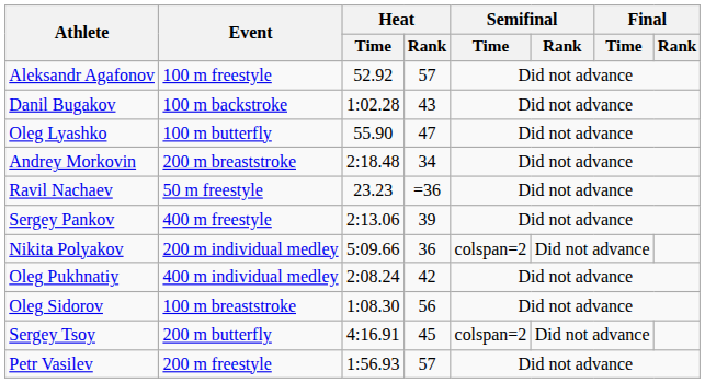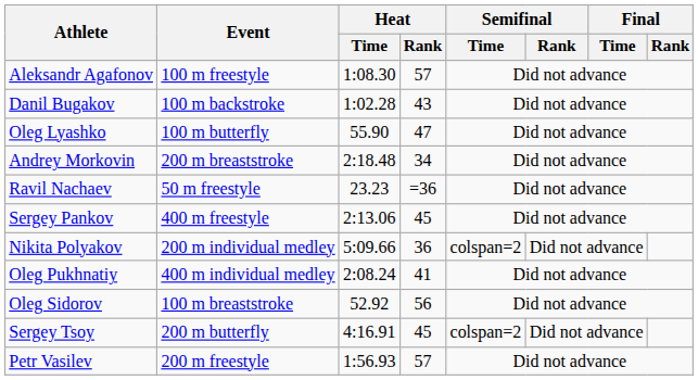Aleksandr Agafonov | Heat / Time: 52.92 -> 1:08.30
Sergey Pankov | Heat / Rank: 39 -> 45
Oleg Pukhnatiy | Heat / Rank: 42 -> 41
Oleg Sidorov | Heat / Time: 1:08.30 -> 52.92
